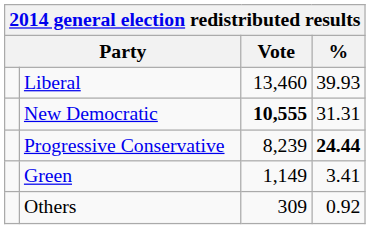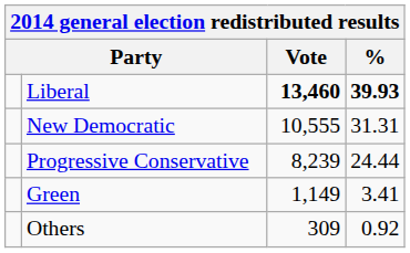Liberal | Vote: normal -> bold
Liberal | %: normal -> bold
New Democratic | Vote: bold -> normal
Progressive Conservative | %: bold -> normal
